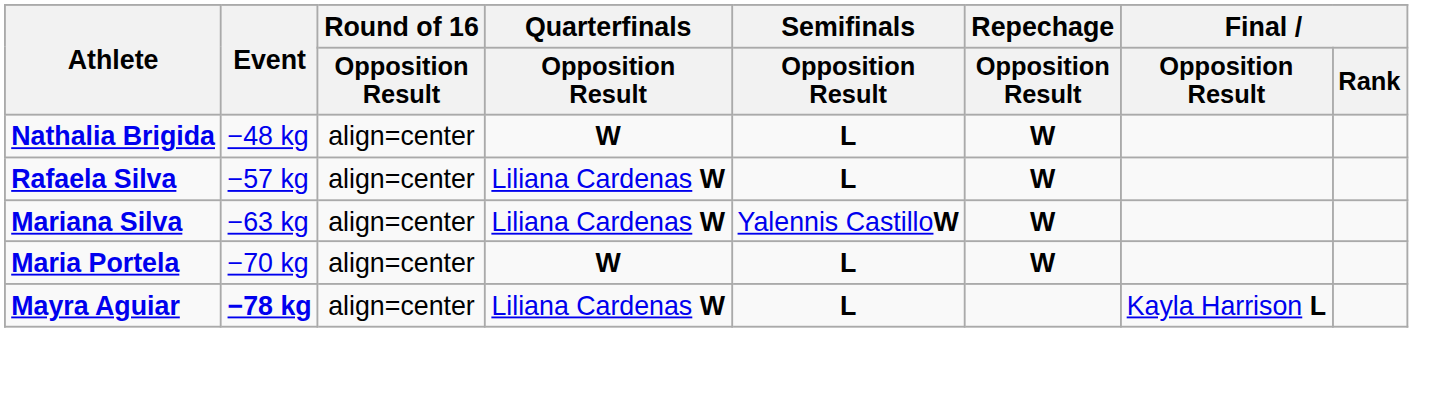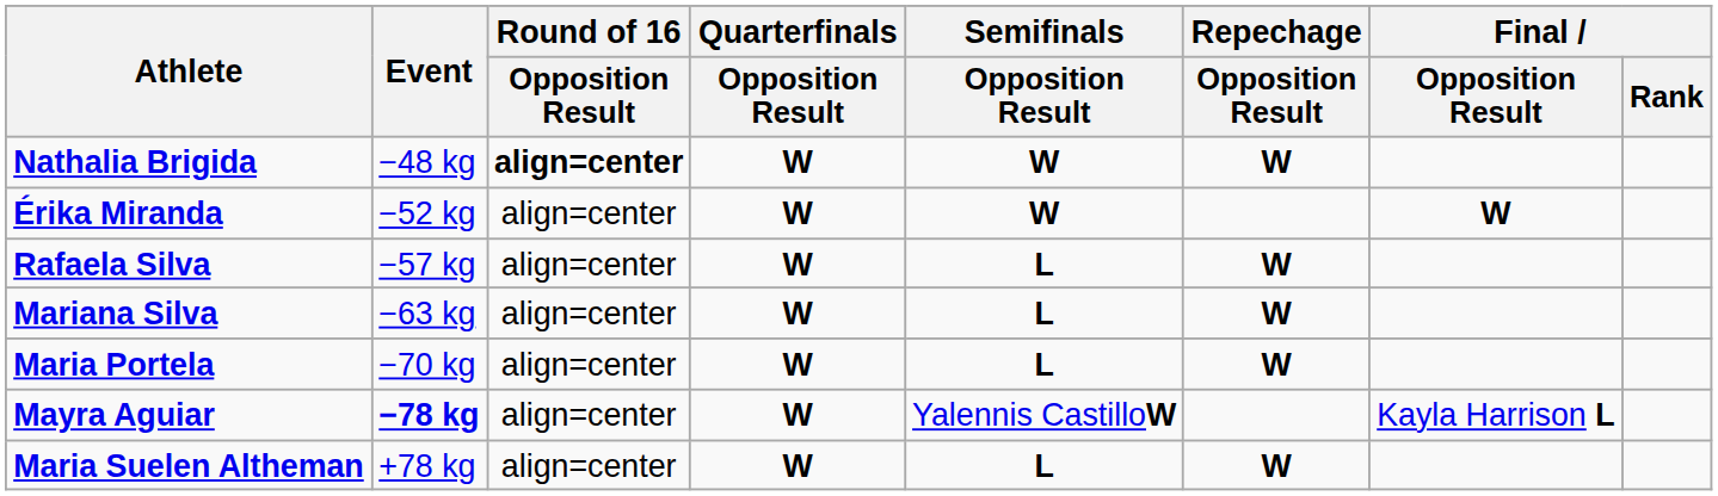Nathalia Brigida | Round of 16 / Opposition Result: normal -> bold
Nathalia Brigida | Semifinals / Opposition Result: L -> W
+ row: Érika Miranda | −52 kg | align=center | W | W | W
Rafaela Silva | Quarterfinals / Opposition Result: Liliana Cardenas W -> W
Mariana Silva | Quarterfinals / Opposition Result: Liliana Cardenas W -> W
Mariana Silva | Semifinals / Opposition Result: Yalennis CastilloW -> L
Mayra Aguiar | Quarterfinals / Opposition Result: Liliana Cardenas W -> W
Mayra Aguiar | Semifinals / Opposition Result: L -> Yalennis CastilloW
+ row: Maria Suelen Altheman | +78 kg | align=center | W | L | W
